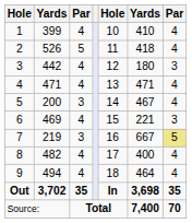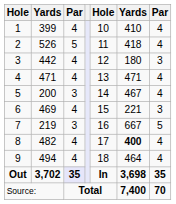7 | column 7: khaki background -> no background
8 | column 6: normal -> bold
Out | column 3: no background -> lavender background
